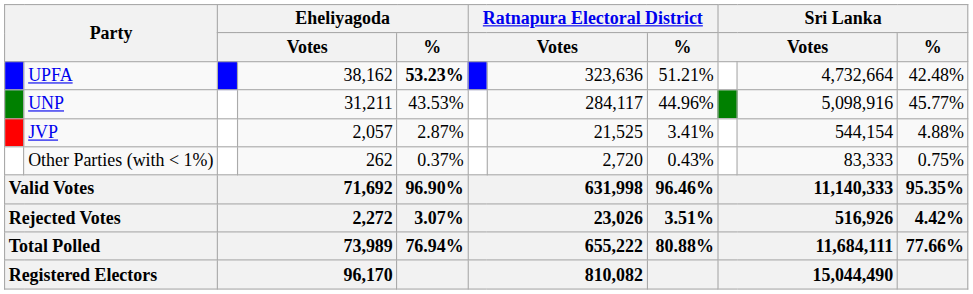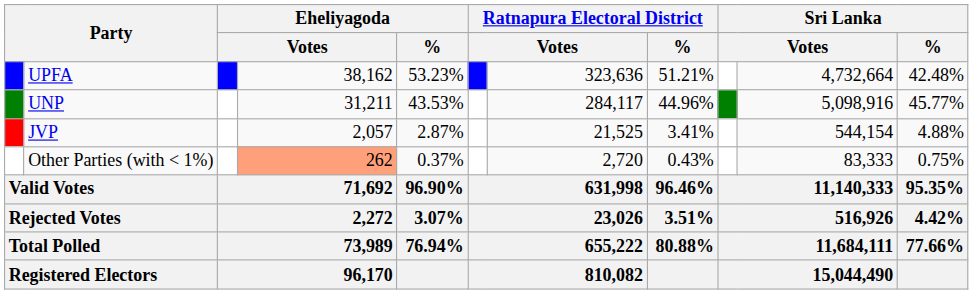UPFA | Eheliyagoda / %: bold -> normal
Other Parties (with < 1%) | column 4: no background -> lightsalmon background
